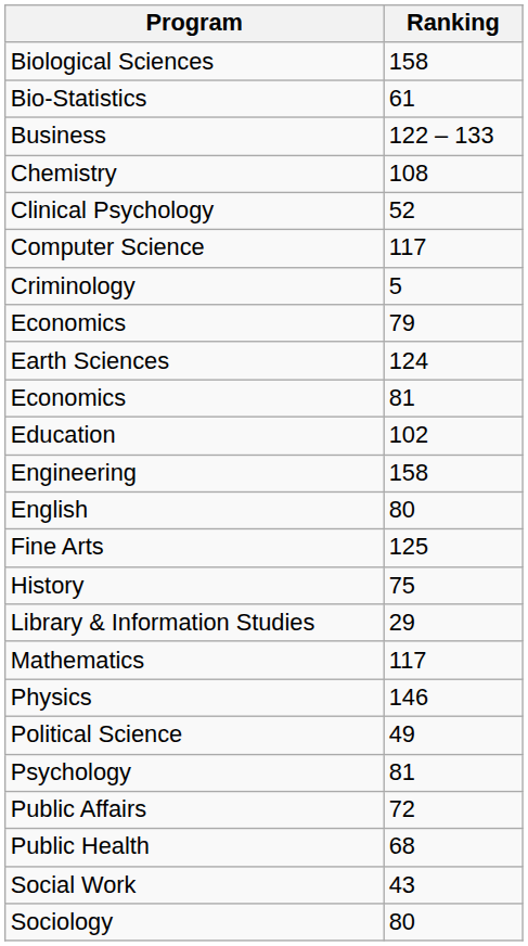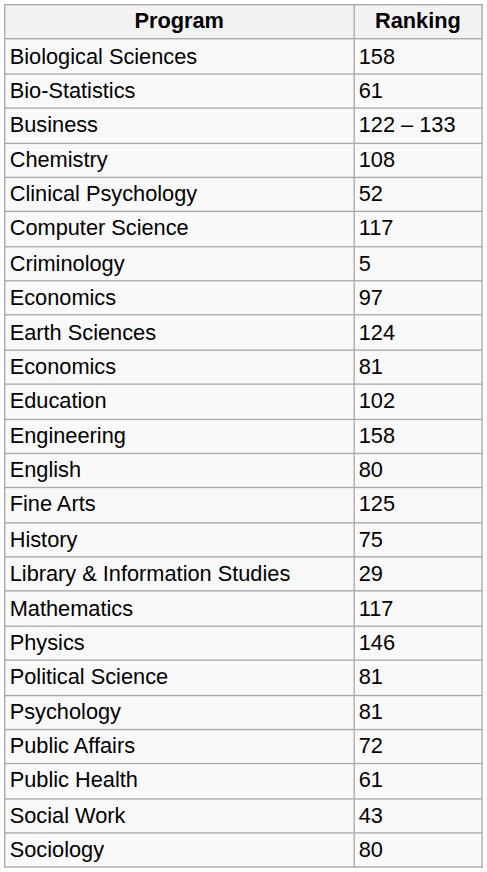row 9 | Ranking: 79 -> 97
row 20 | Ranking: 49 -> 81
row 23 | Ranking: 68 -> 61
